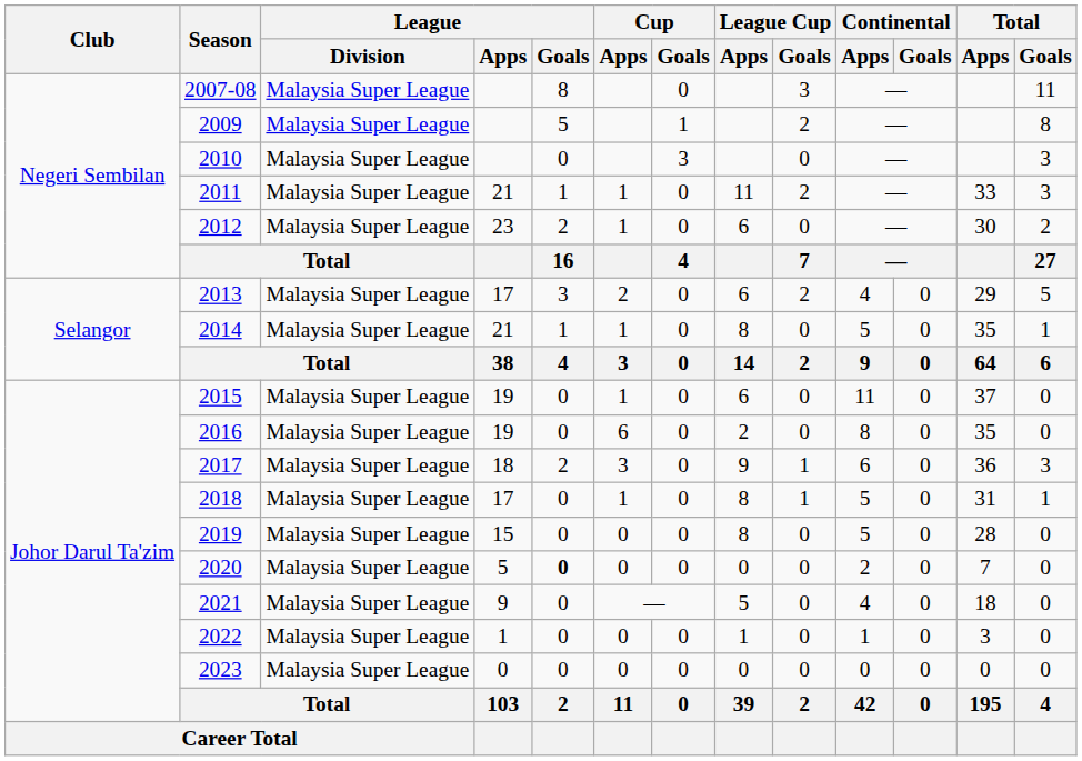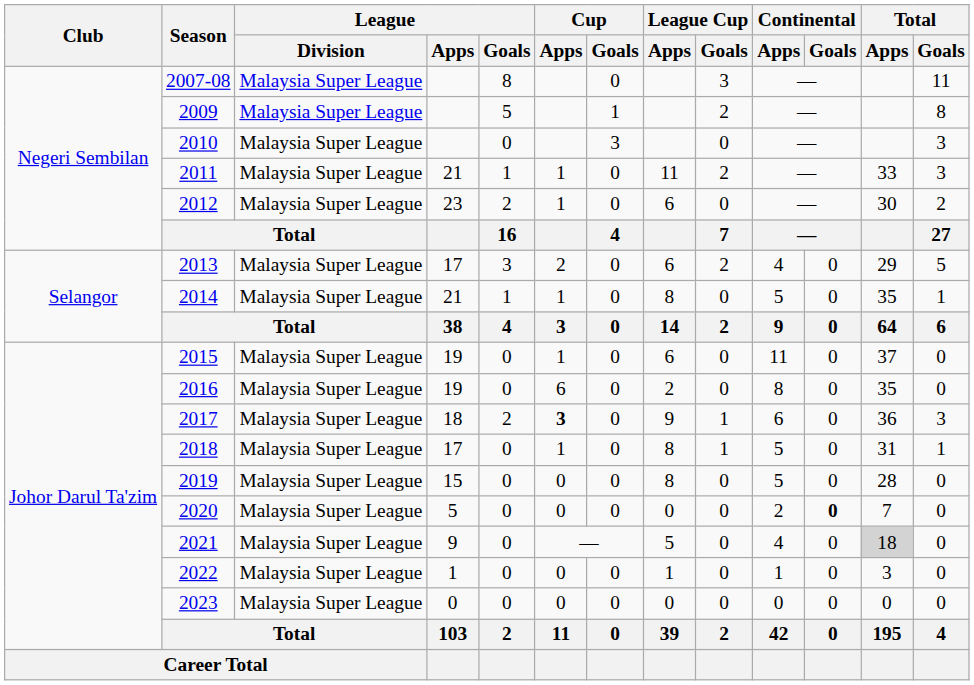2017 | Cup / Apps: normal -> bold
2020 | League / Goals: bold -> normal
2020 | Continental / Goals: normal -> bold
2021 | Total / Apps: no background -> lightgrey background
